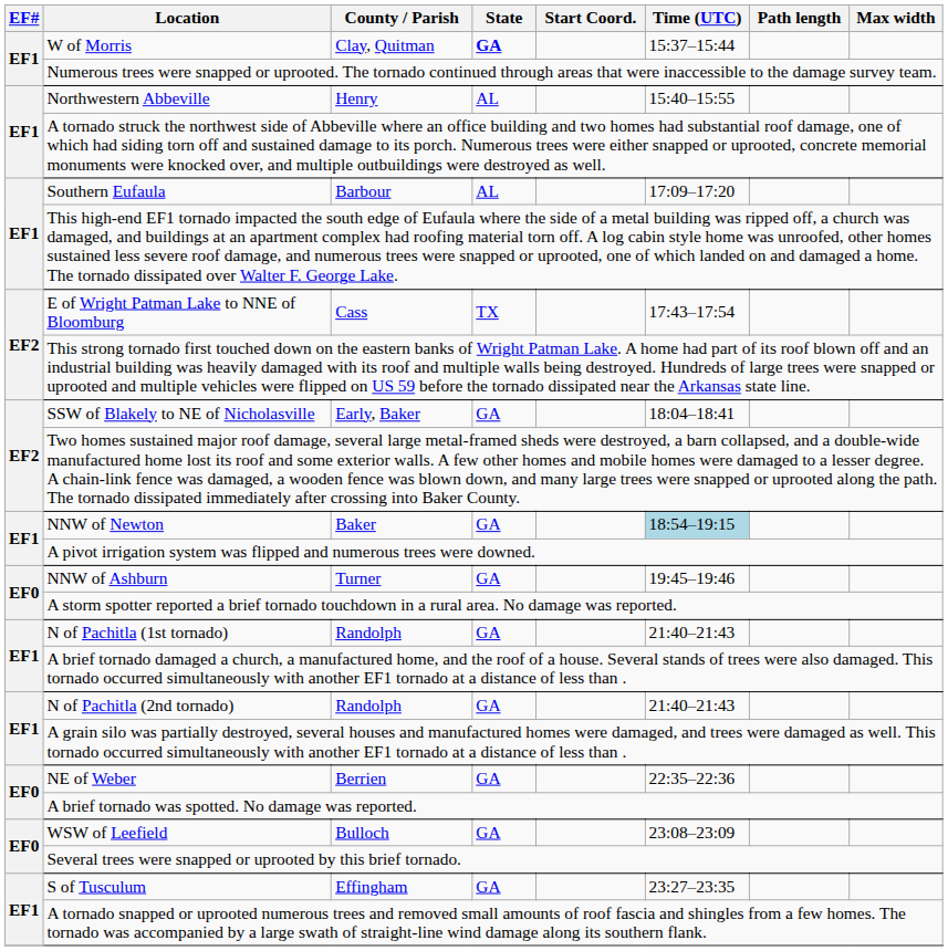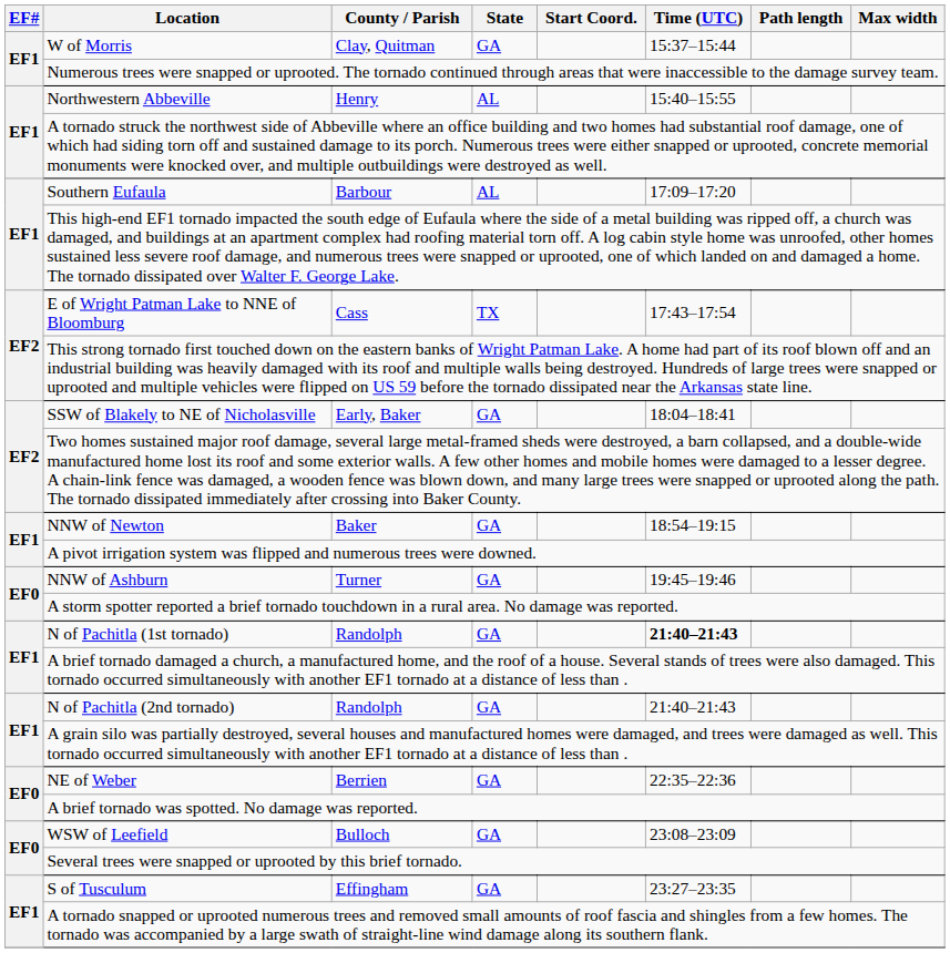W of Morris | State: bold -> normal
NNW of Newton | Time (UTC): lightblue background -> no background
N of Pachitla (1st tornado) | Time (UTC): normal -> bold
